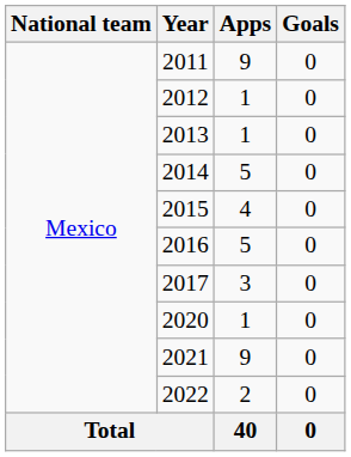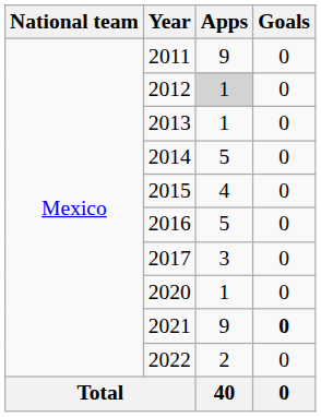2012 | Apps: no background -> lightgrey background
2021 | Goals: normal -> bold
